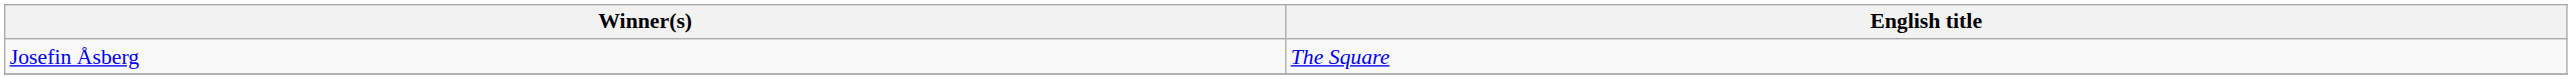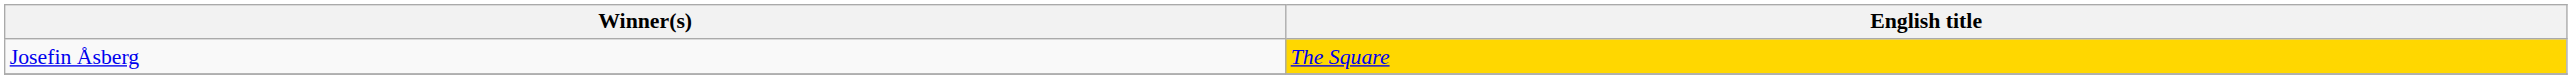Josefin Åsberg | English title: no background -> gold background
